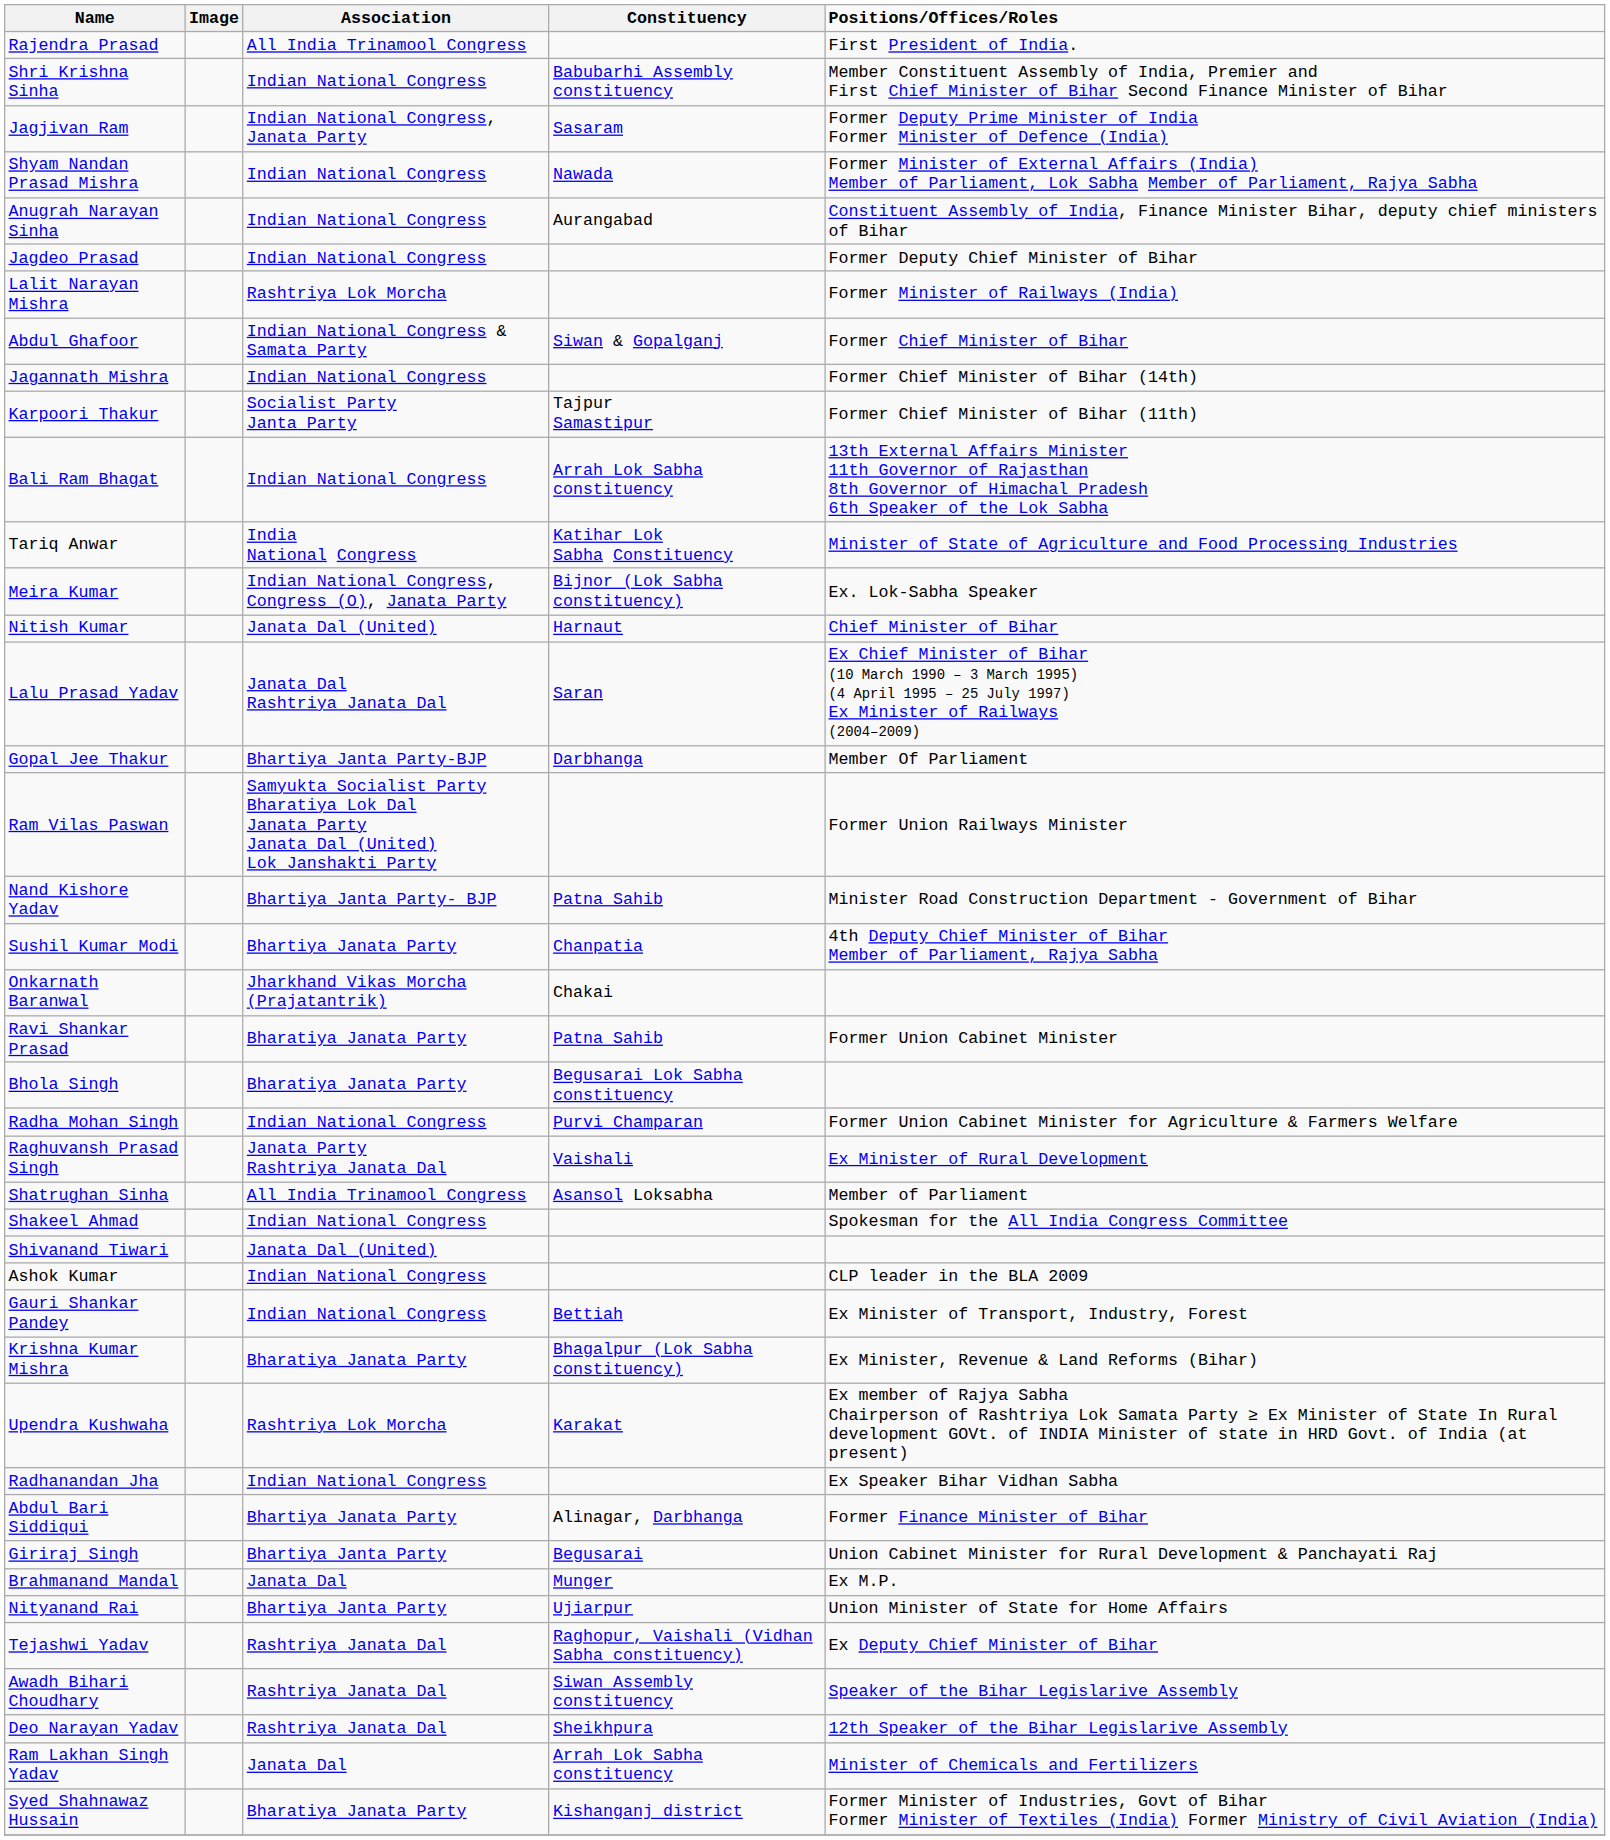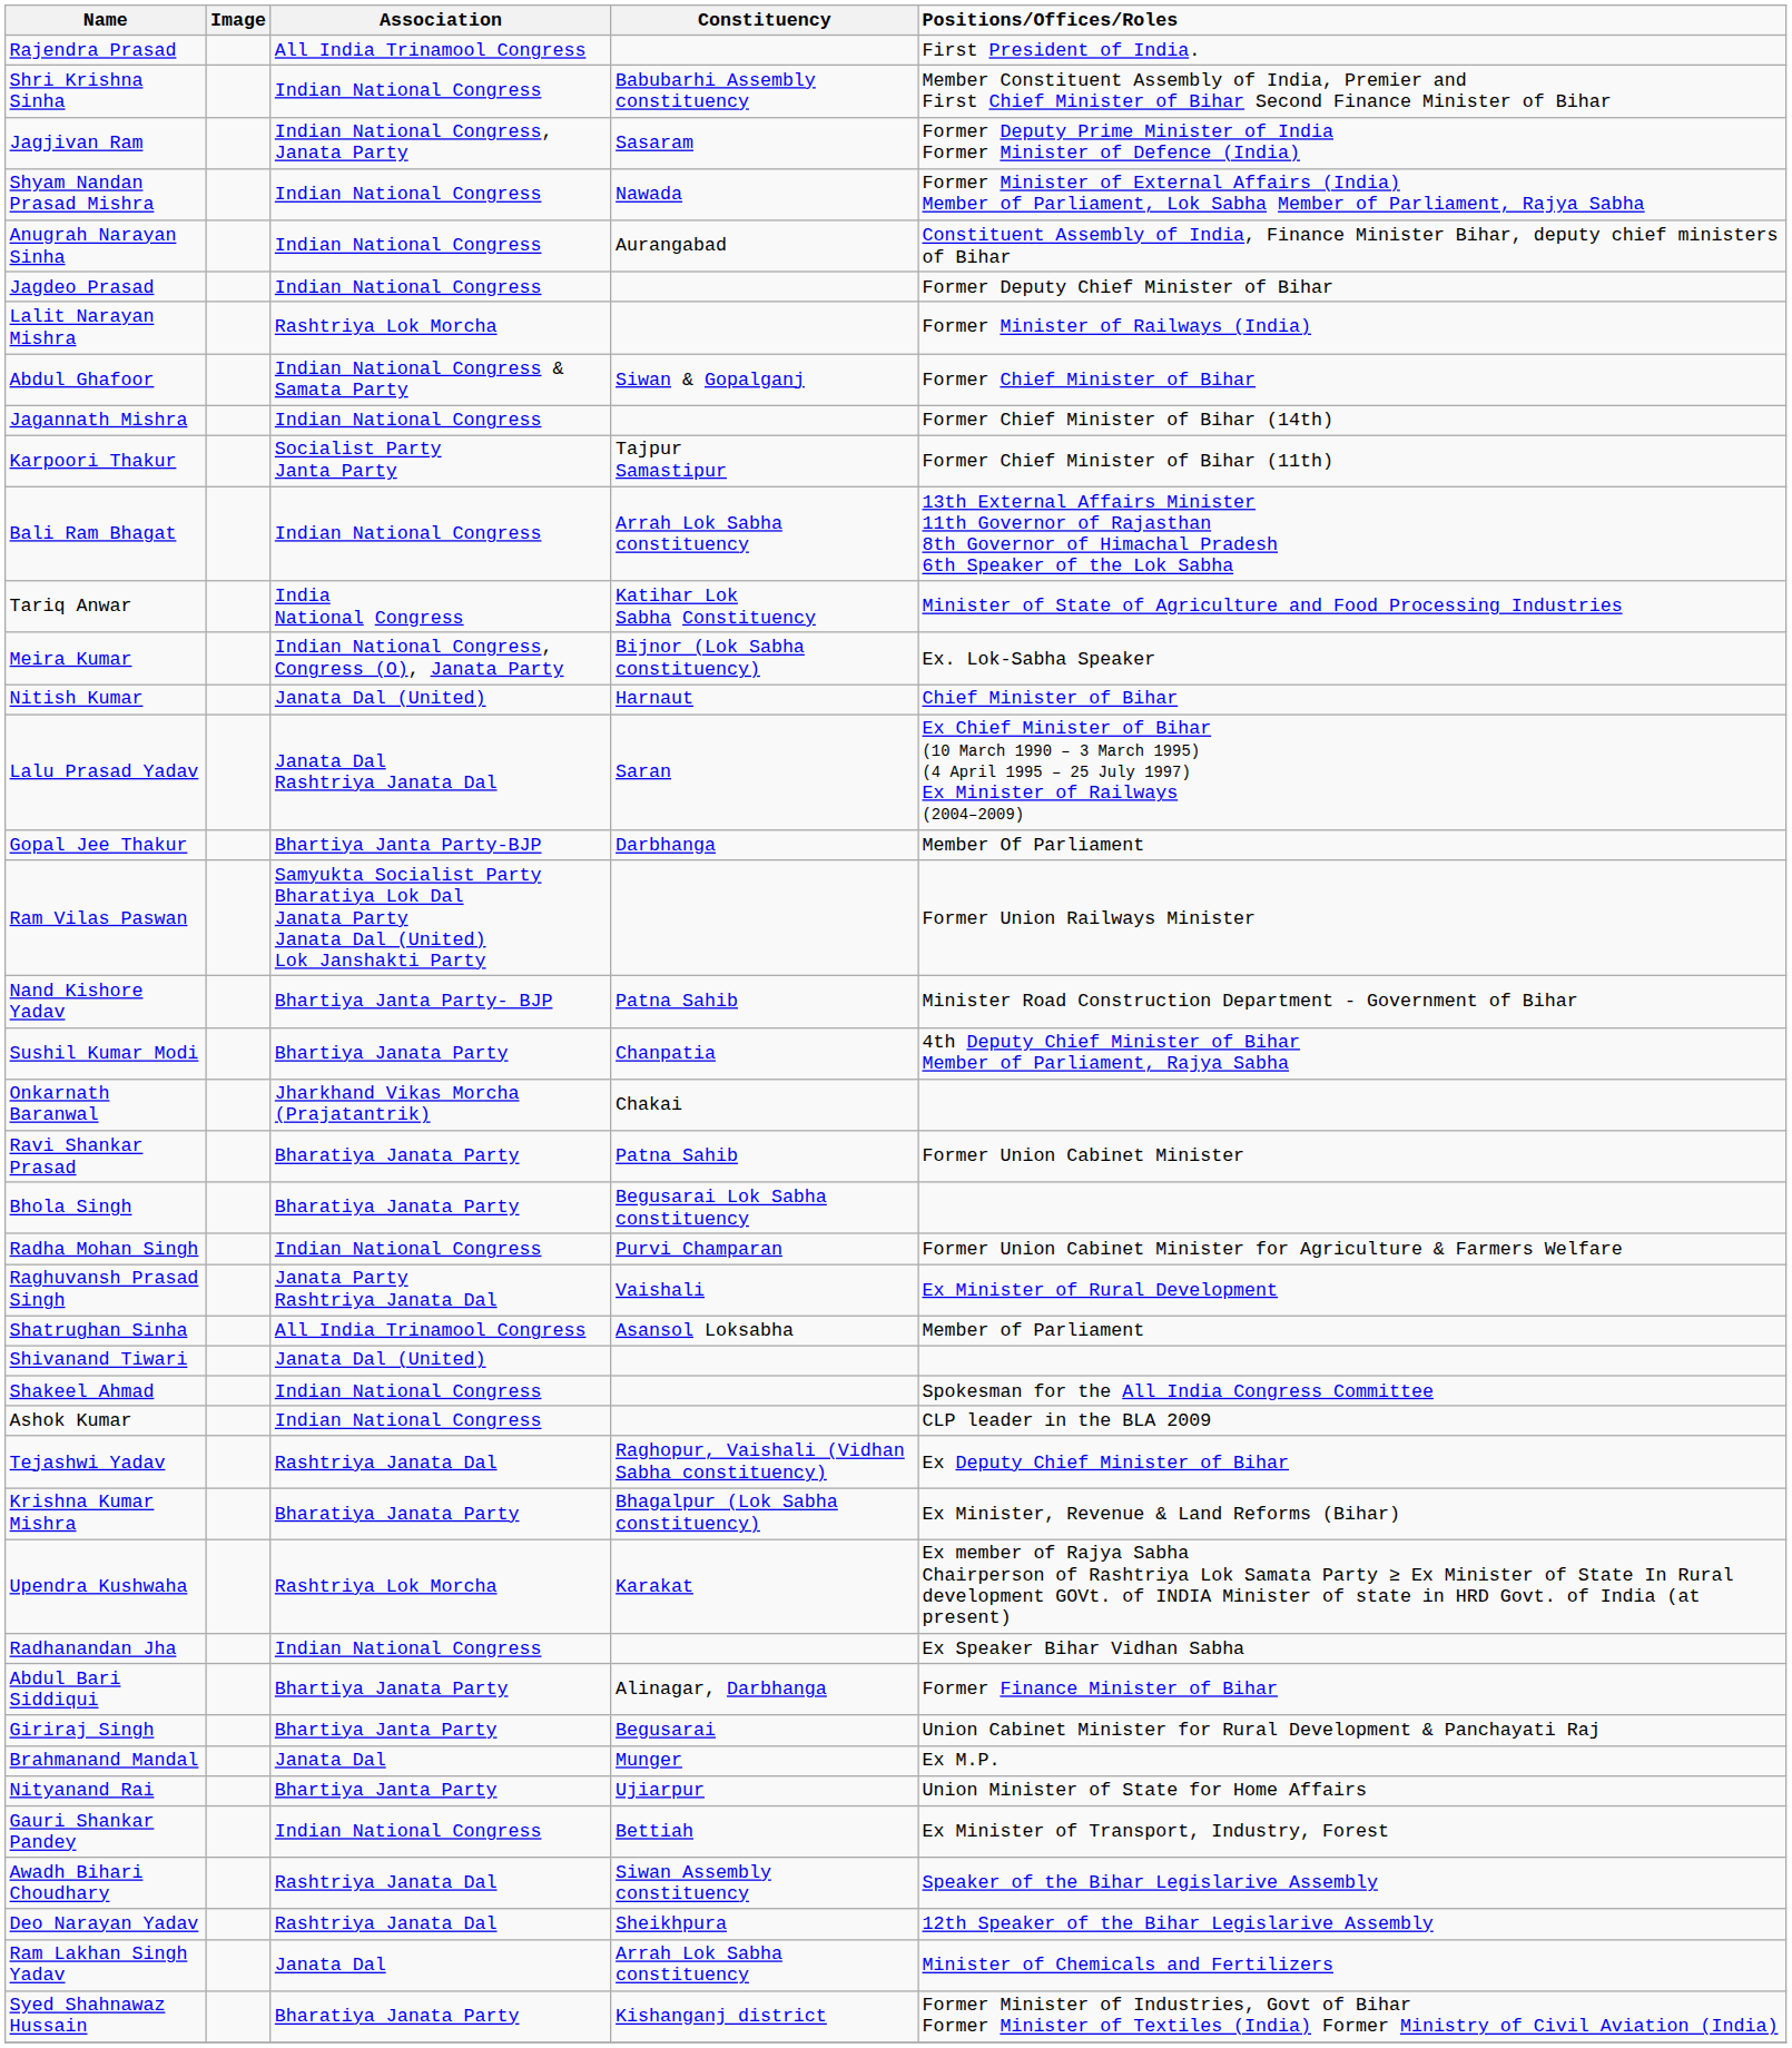rows swapped: Shivanand Tiwari <-> Shakeel Ahmad
rows swapped: Gauri Shankar Pandey <-> Tejashwi Yadav
